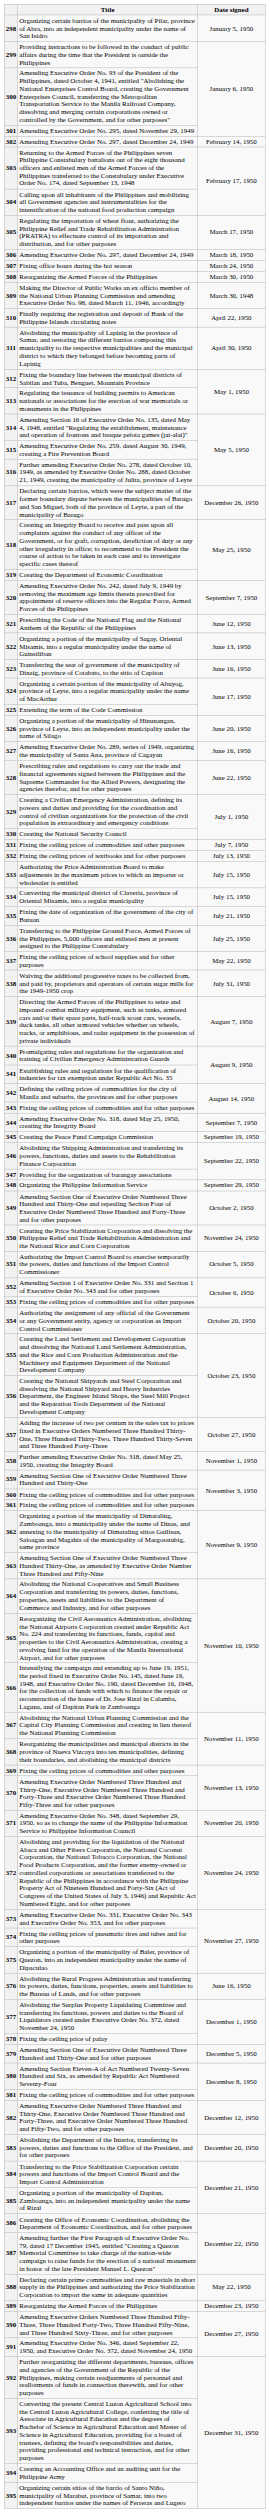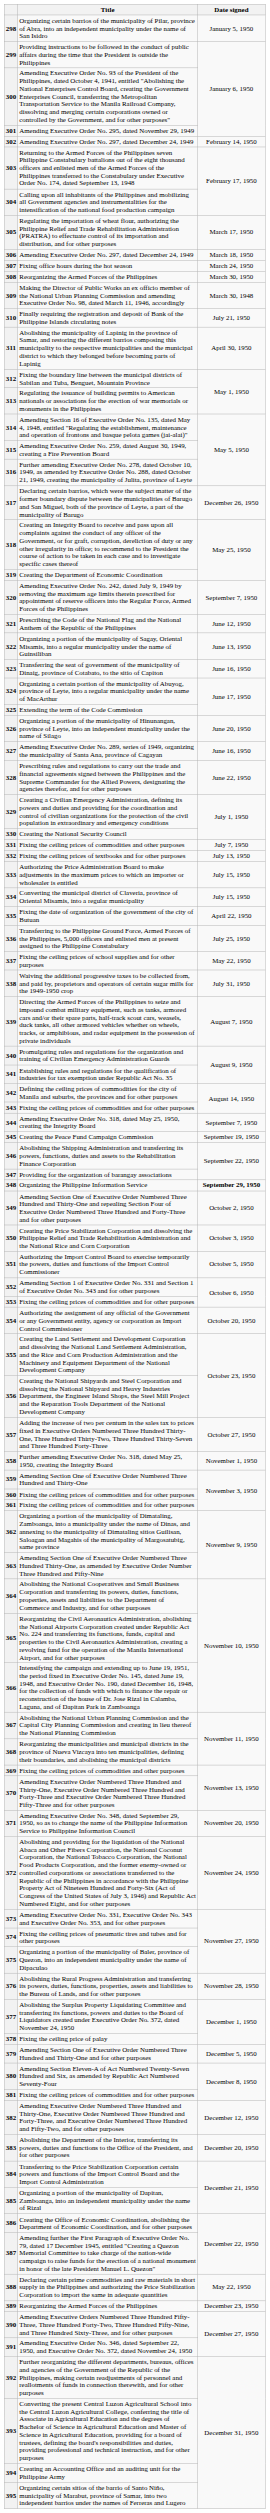310 | Date signed: April 22, 1950 -> July 21, 1950
335 | Date signed: July 21, 1950 -> April 22, 1950
348 | Date signed: normal -> bold
350 | Date signed: November 24, 1950 -> October 3, 1950
376 | Date signed: June 16, 1950 -> November 28, 1950
